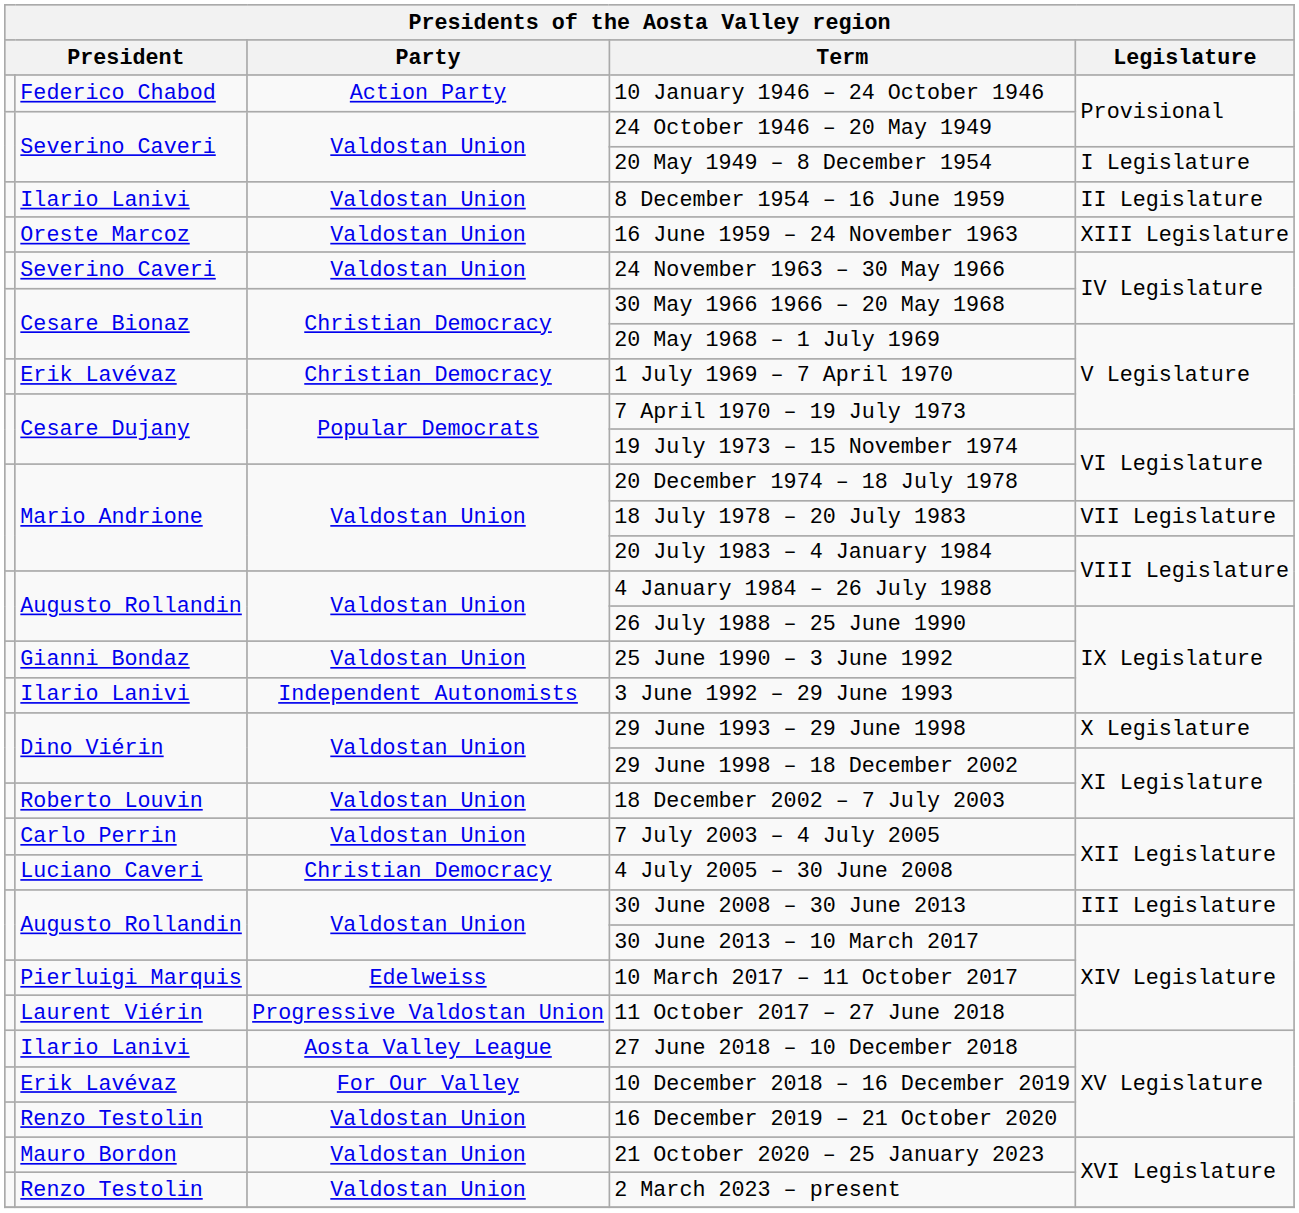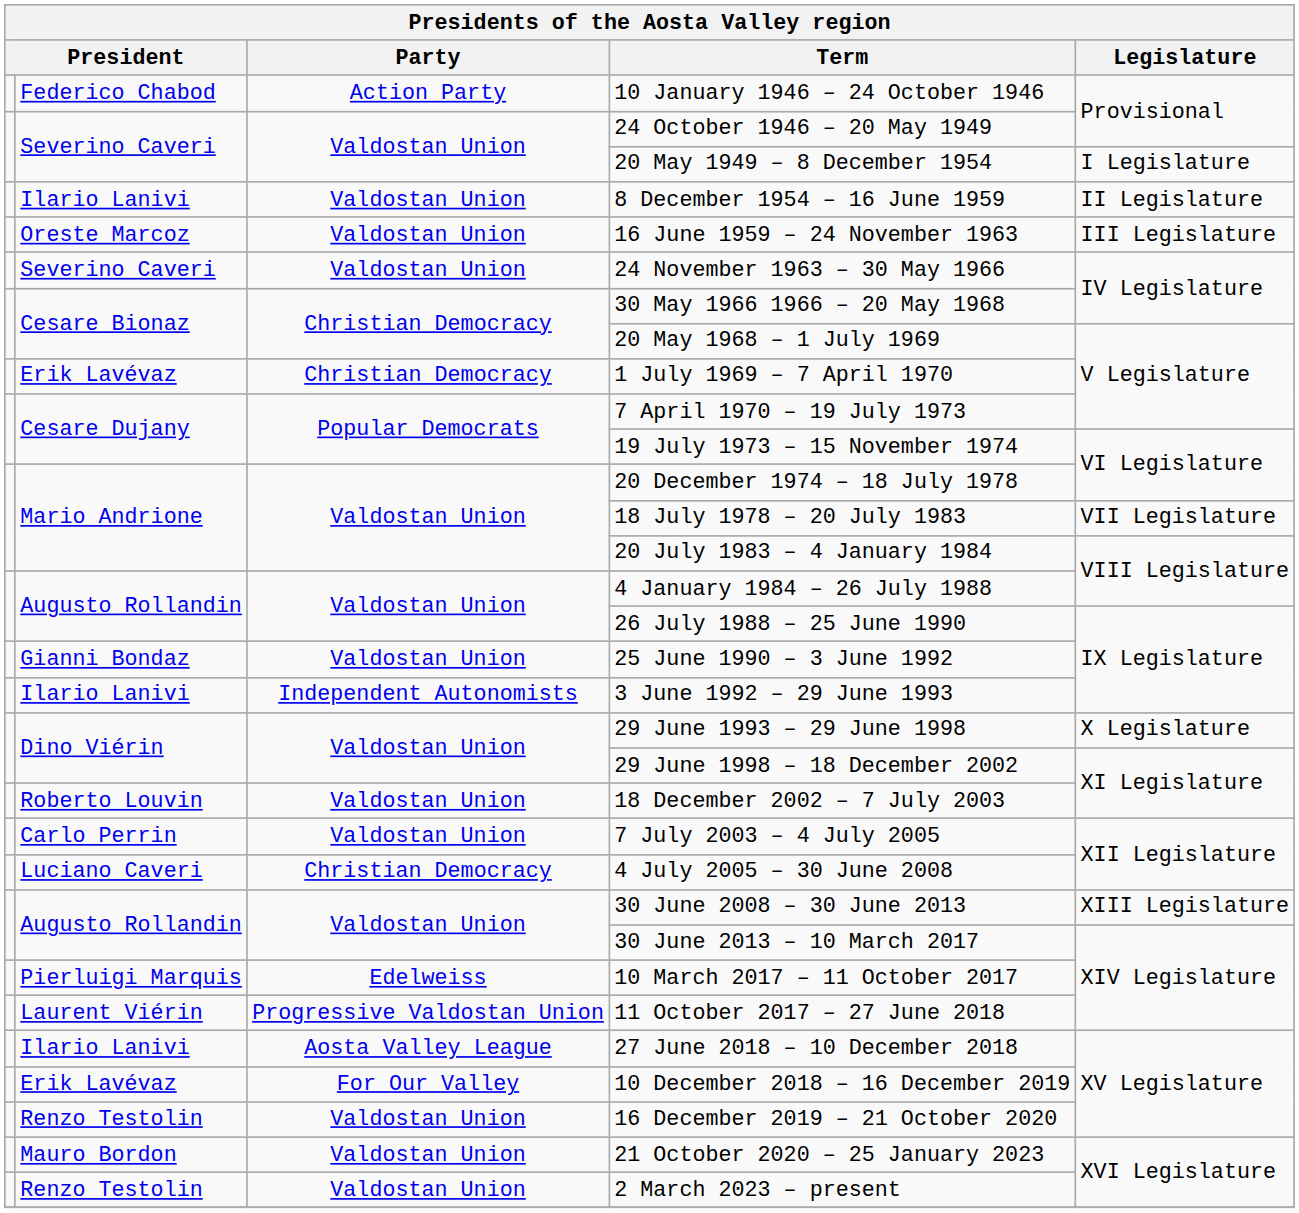16 June 1959 – 24 November 1963 | Legislature: XIII Legislature -> III Legislature
30 June 2008 – 30 June 2013 | Legislature: III Legislature -> XIII Legislature
